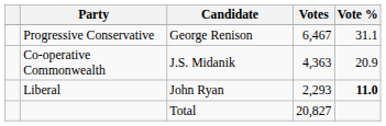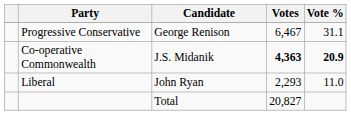Co-operative Commonwealth | Votes: normal -> bold
Co-operative Commonwealth | Vote %: normal -> bold
Liberal | Vote %: bold -> normal
